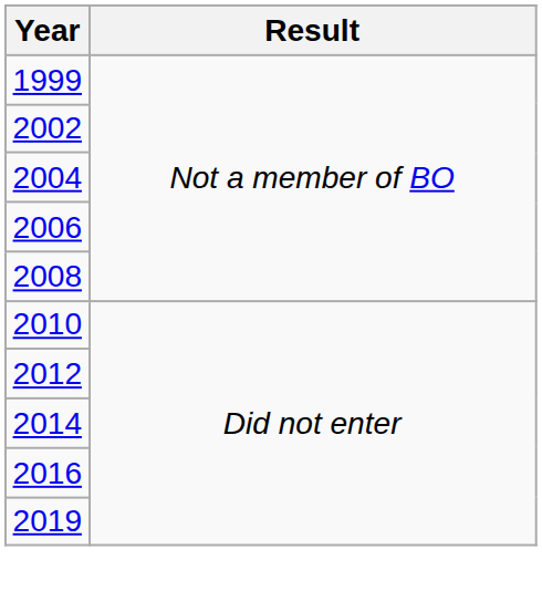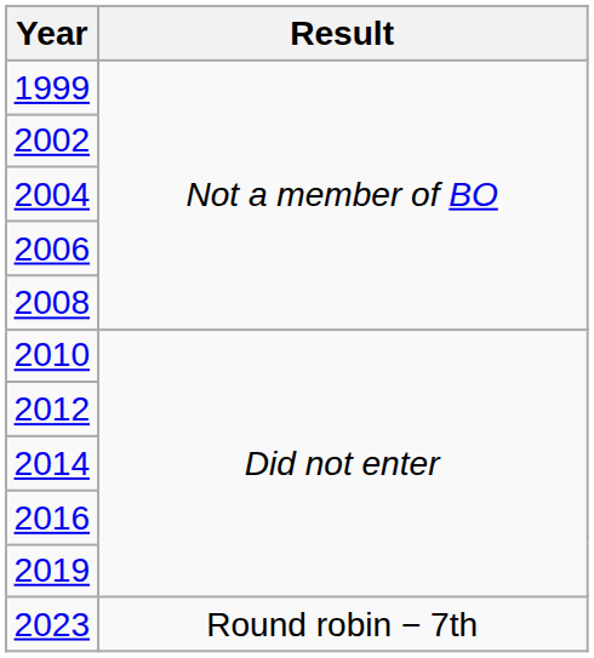+ row: 2023 | Round robin − 7th
